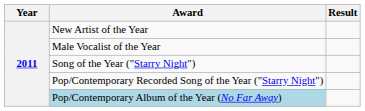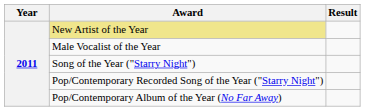New Artist of the Year | Award: no background -> khaki background
Pop/Contemporary Album of the Year (No Far Away) | Award: lightblue background -> no background
